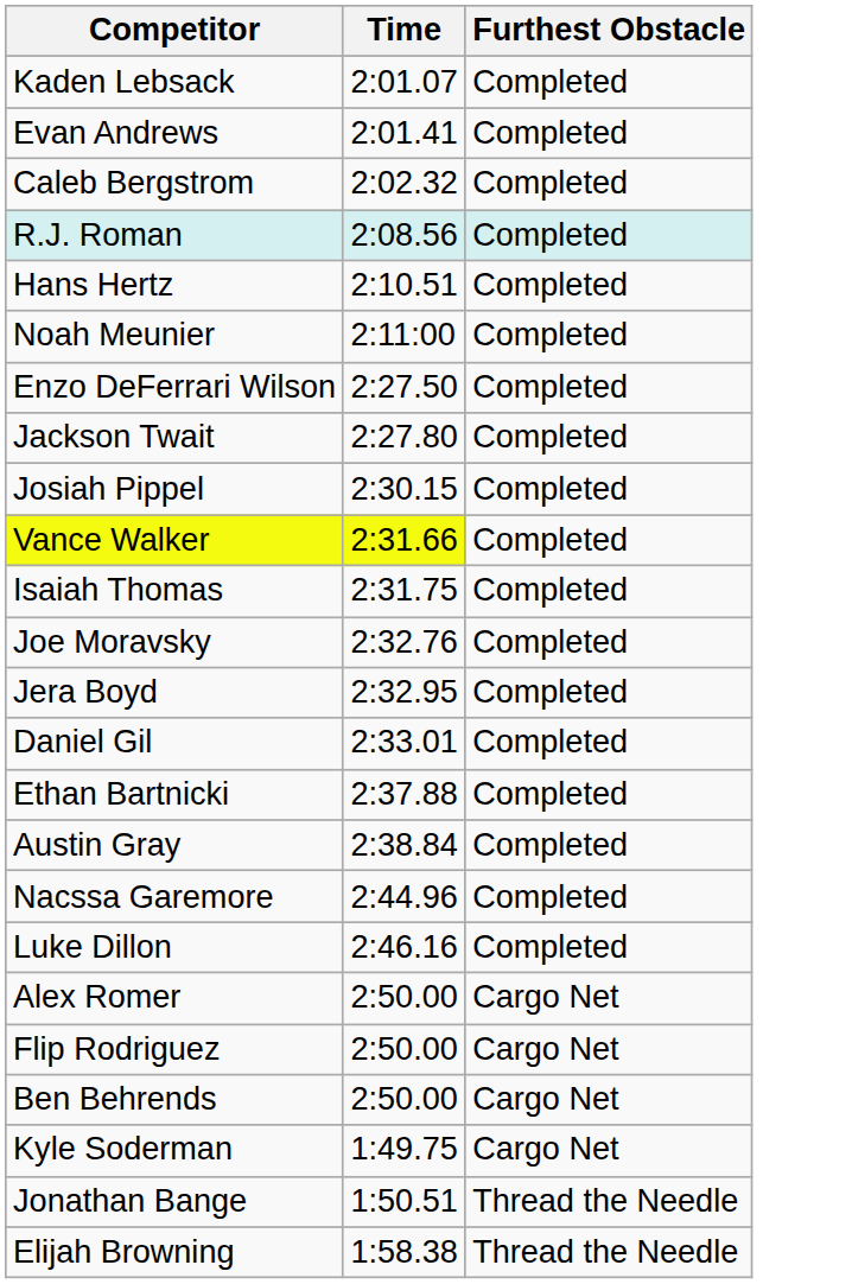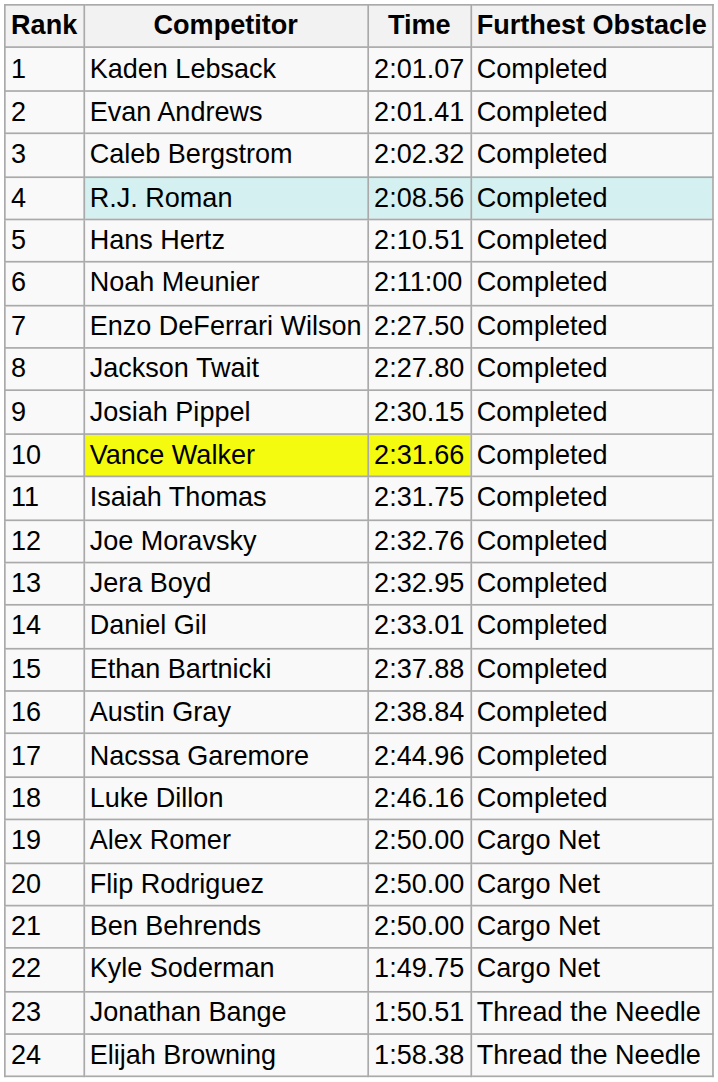+ column: Rank | 1 | 2 | 3 | 4 | 5 | 6 | 7 | 8 | 9 | 10 | 11 | 12 | 13 | 14 | 15 | 16 | 17 | 18 | 19 | 20 | 21 | 22 | 23 | 24
